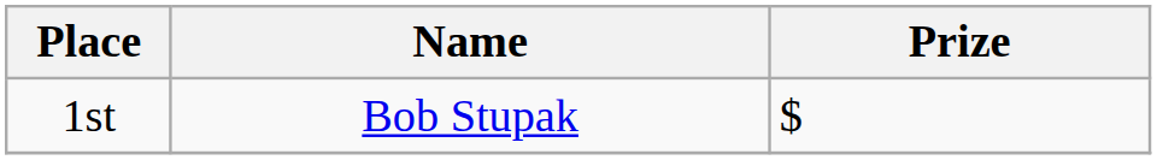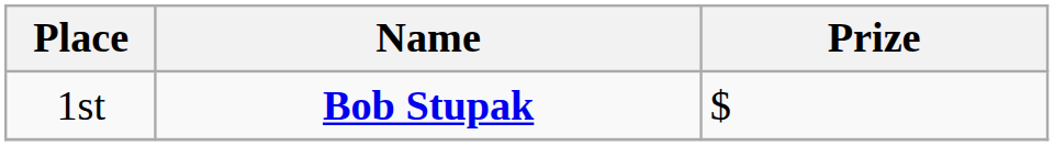1st | Name: normal -> bold
